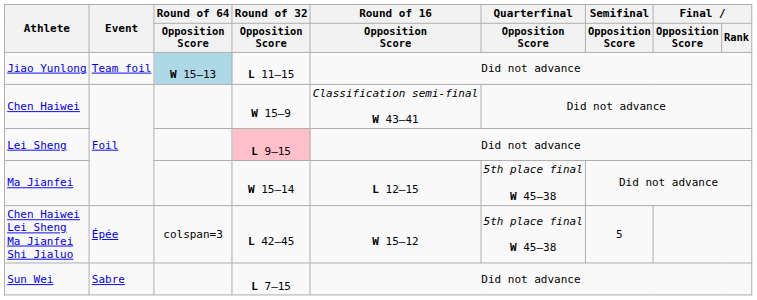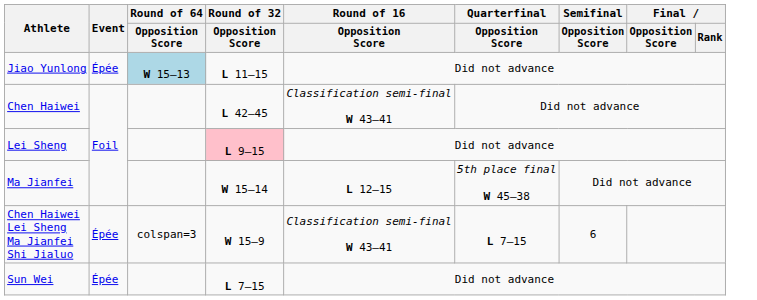Jiao Yunlong | Event: Team foil -> Épée
Chen Haiwei | Round of 32 / Opposition Score: W 15–9 -> L 42–45
Chen Haiwei Lei Sheng Ma Jianfei Shi Jialuo | Round of 32 / Opposition Score: L 42–45 -> W 15–9
Chen Haiwei Lei Sheng Ma Jianfei Shi Jialuo | Round of 16 / Opposition Score: W 15–12 -> Classification semi-final W 43–41
Chen Haiwei Lei Sheng Ma Jianfei Shi Jialuo | Quarterfinal / Opposition Score: 5th place final W 45–38 -> L 7–15
Chen Haiwei Lei Sheng Ma Jianfei Shi Jialuo | Semifinal / Opposition Score: 5 -> 6
Sun Wei | Event: Sabre -> Épée
